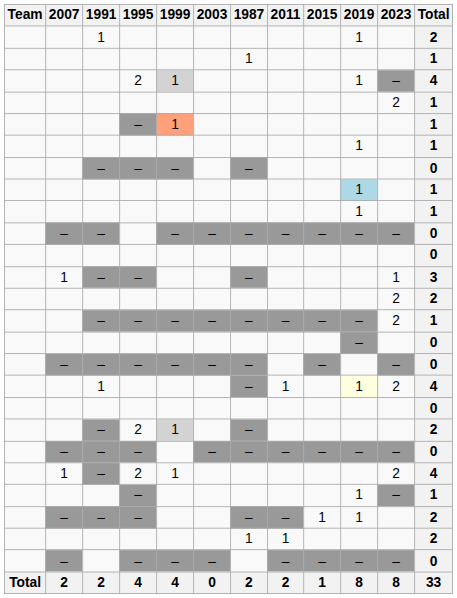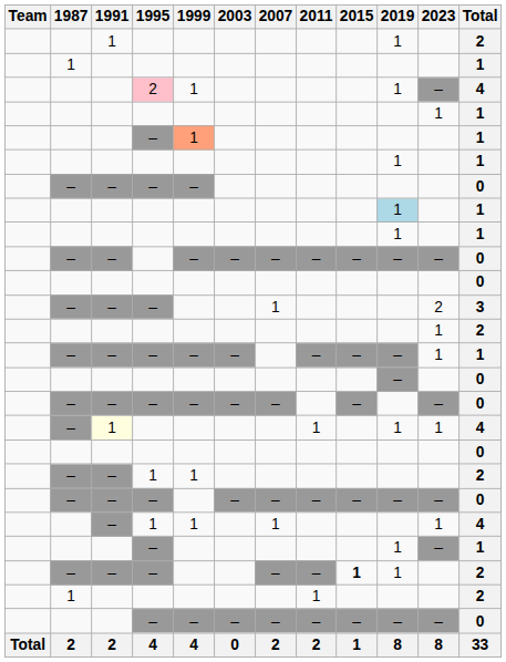columns swapped: 1987 <-> 2007
row 4 | 1995: no background -> pink background
row 4 | 1999: lightgrey background -> no background
row 5 | 2023: 2 -> 1
row 13 | 2023: 1 -> 2
row 14 | 2023: 2 -> 1
row 15 | 2023: 2 -> 1
row 18 | 1991: no background -> lightyellow background
row 18 | 2019: lightyellow background -> no background
row 18 | 2023: 2 -> 1
row 20 | 1995: 2 -> 1
row 20 | 1999: lightgrey background -> no background
row 22 | 1995: 2 -> 1
row 22 | 2023: 2 -> 1
row 24 | 2015: normal -> bold
